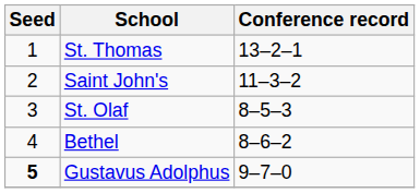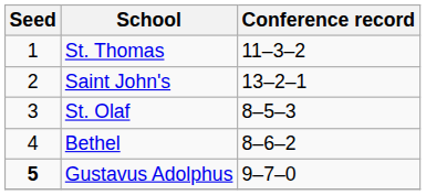St. Thomas | Conference record: 13–2–1 -> 11–3–2
Saint John's | Conference record: 11–3–2 -> 13–2–1
